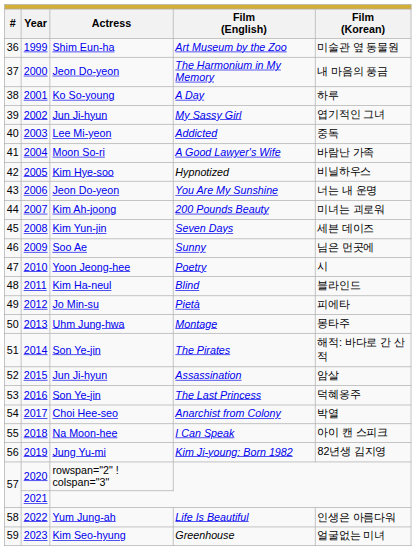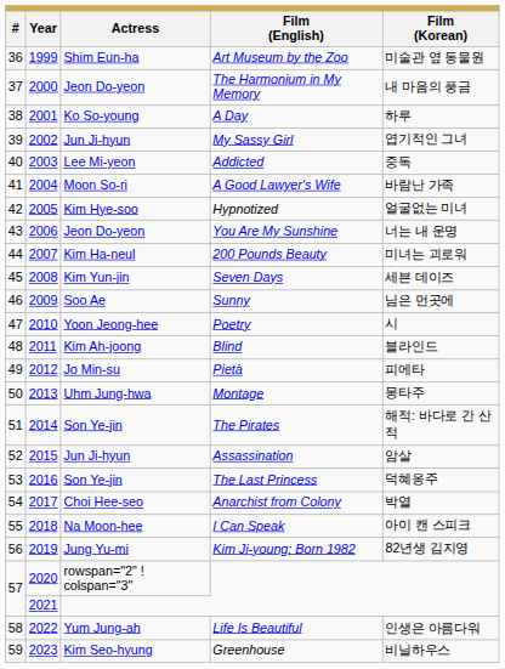Hypnotized | Film (Korean): 비닐하우스 -> 얼굴없는 미녀
200 Pounds Beauty | Actress: Kim Ah-joong -> Kim Ha-neul
Blind | Actress: Kim Ha-neul -> Kim Ah-joong
Greenhouse | Film (Korean): 얼굴없는 미녀 -> 비닐하우스
